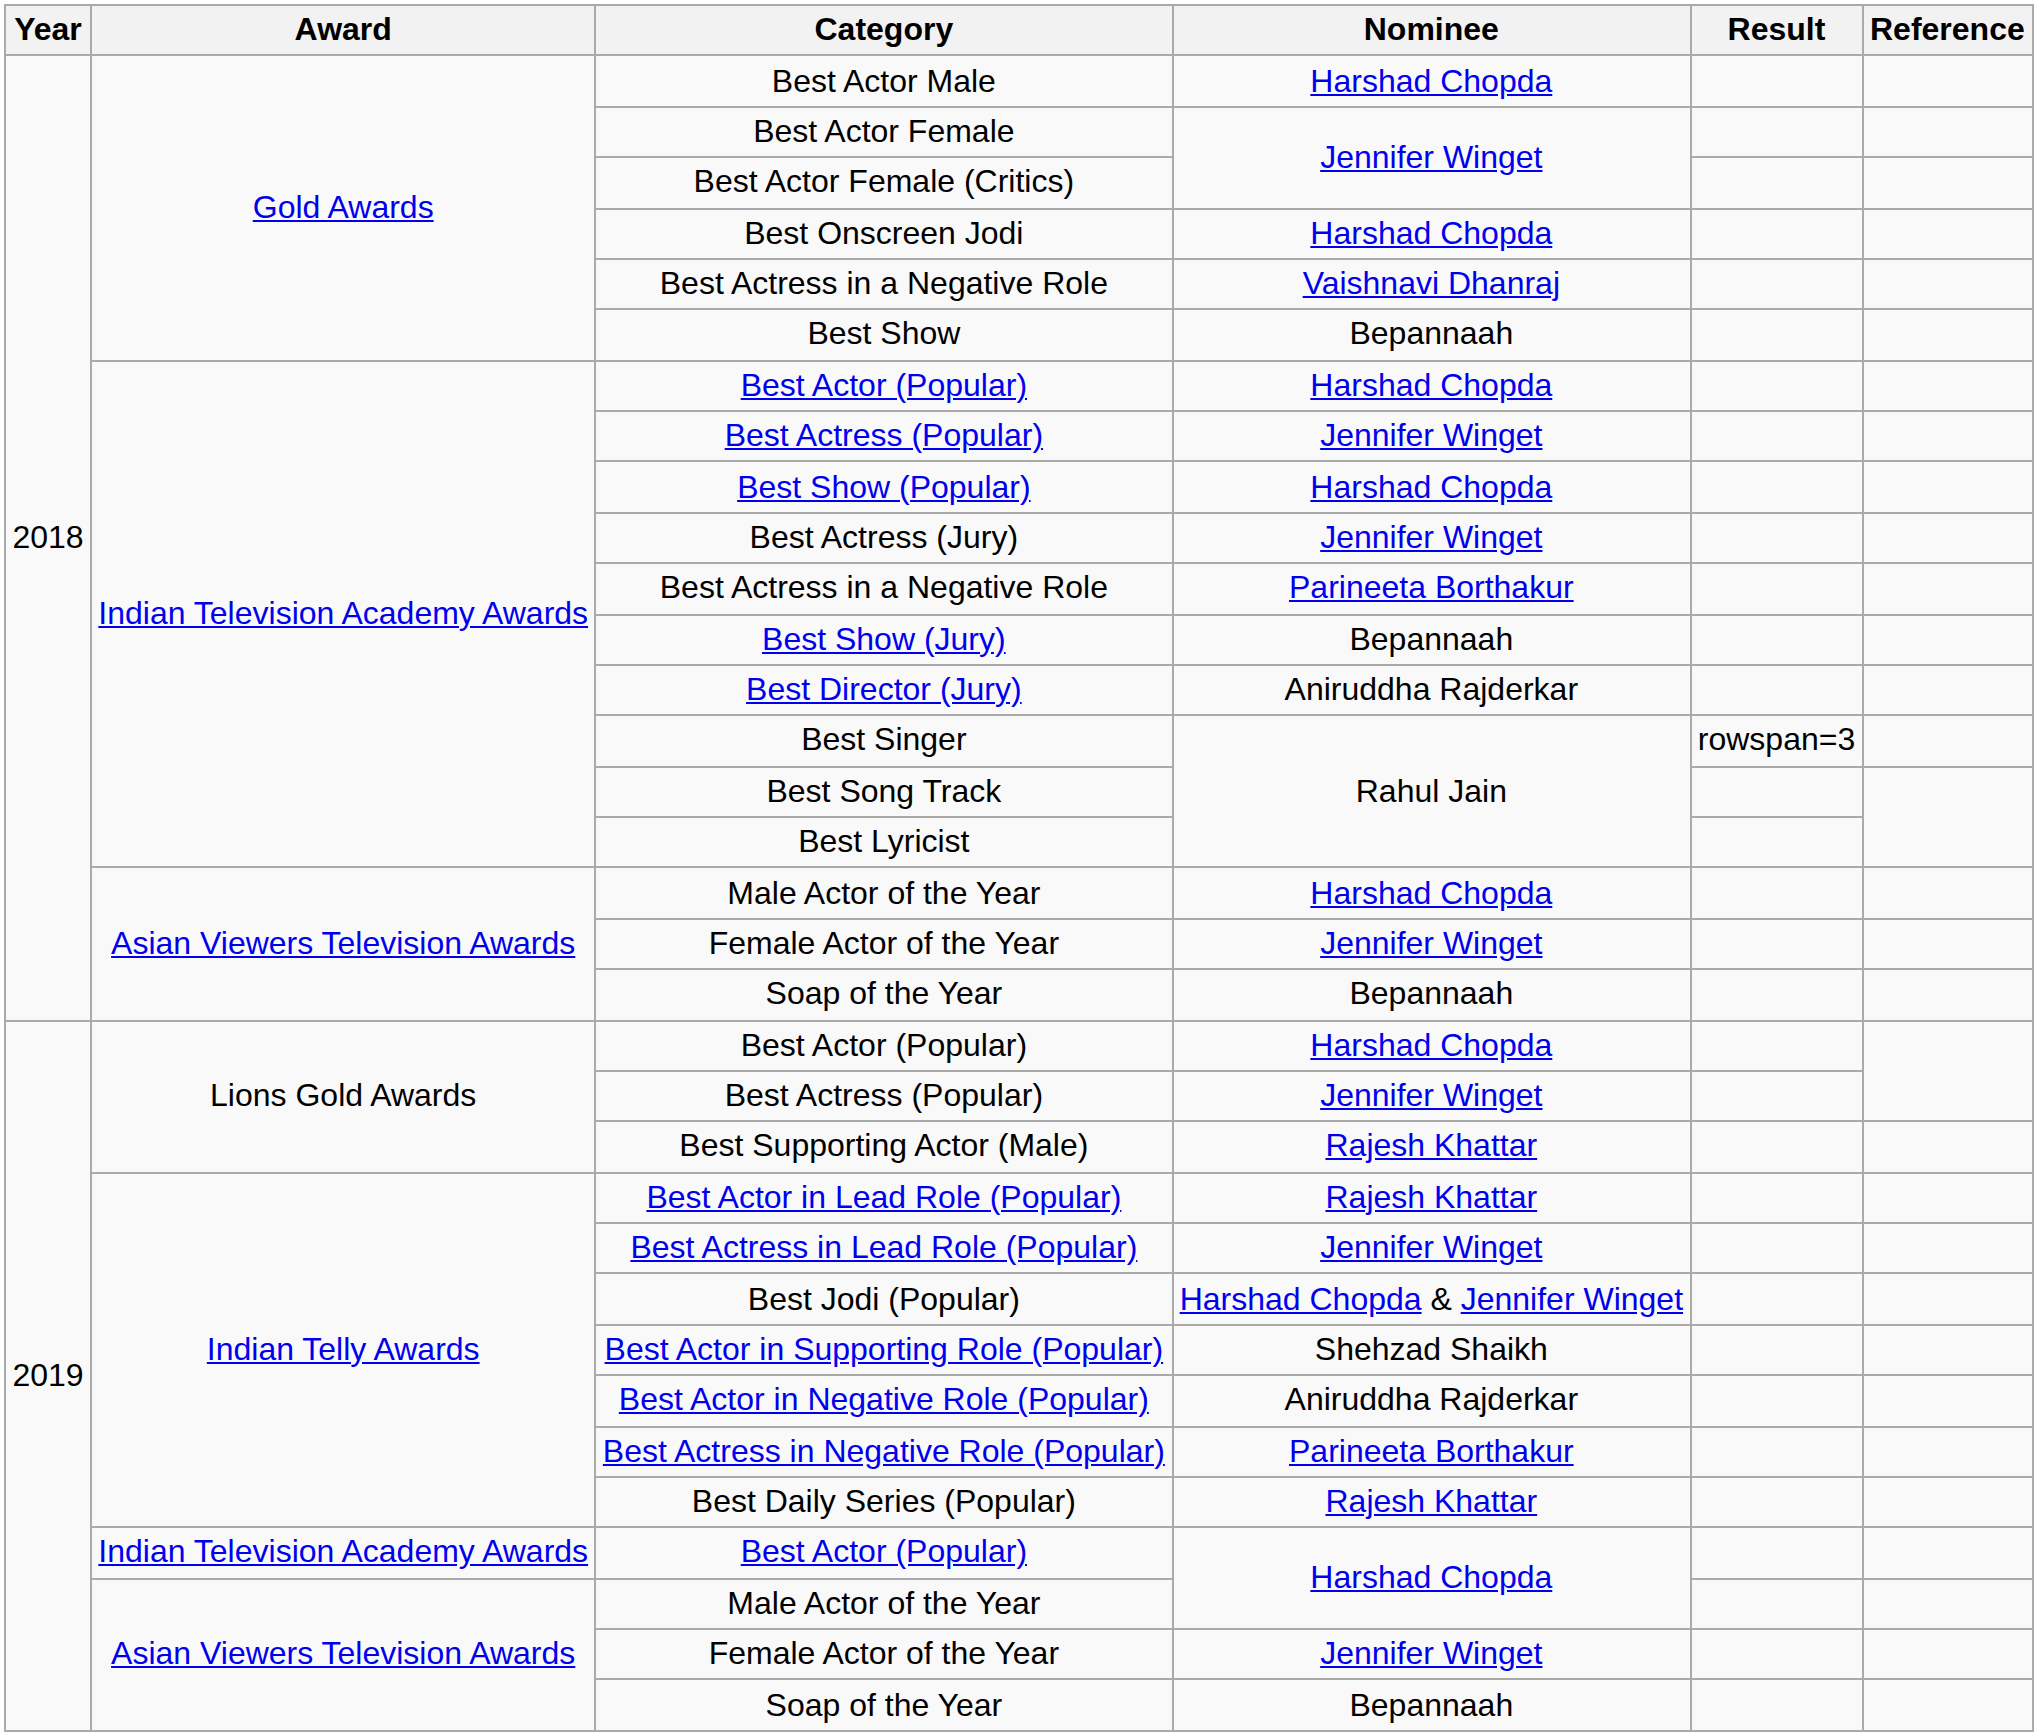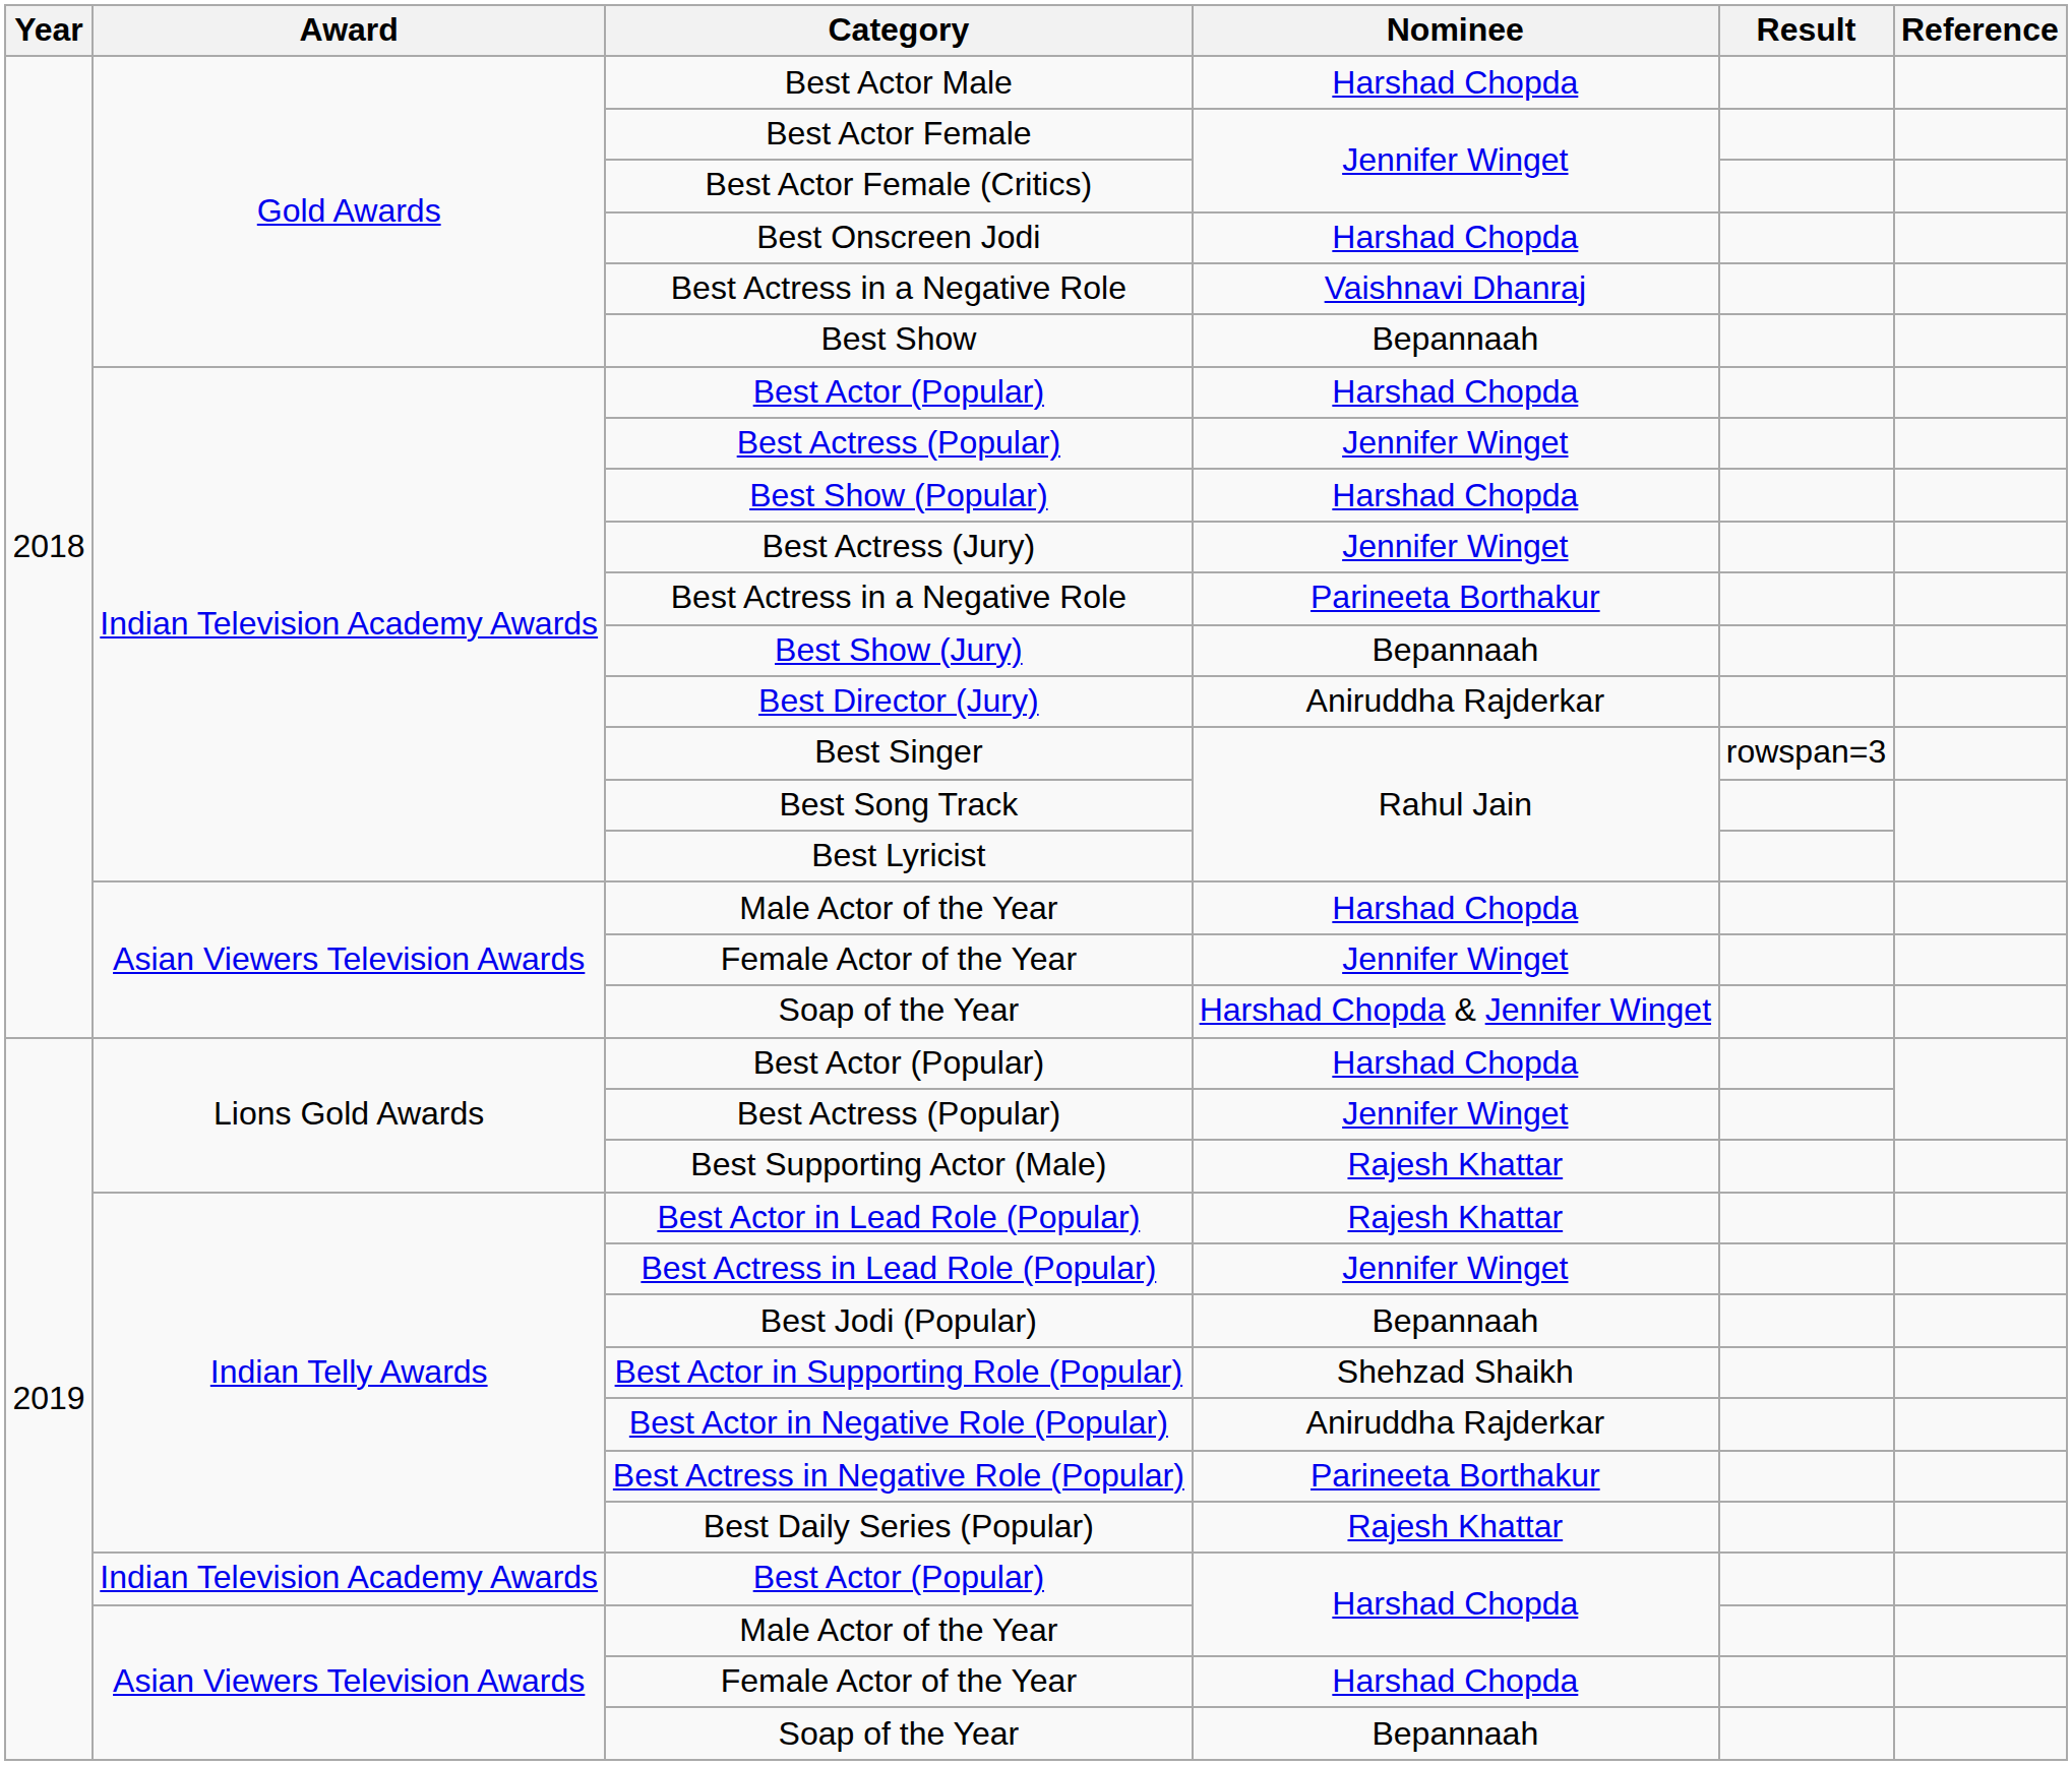2018 / Soap of the Year | Nominee: Bepannaah -> Harshad Chopda & Jennifer Winget
Best Jodi (Popular) | Nominee: Harshad Chopda & Jennifer Winget -> Bepannaah
2019 / Female Actor of the Year | Nominee: Jennifer Winget -> Harshad Chopda
